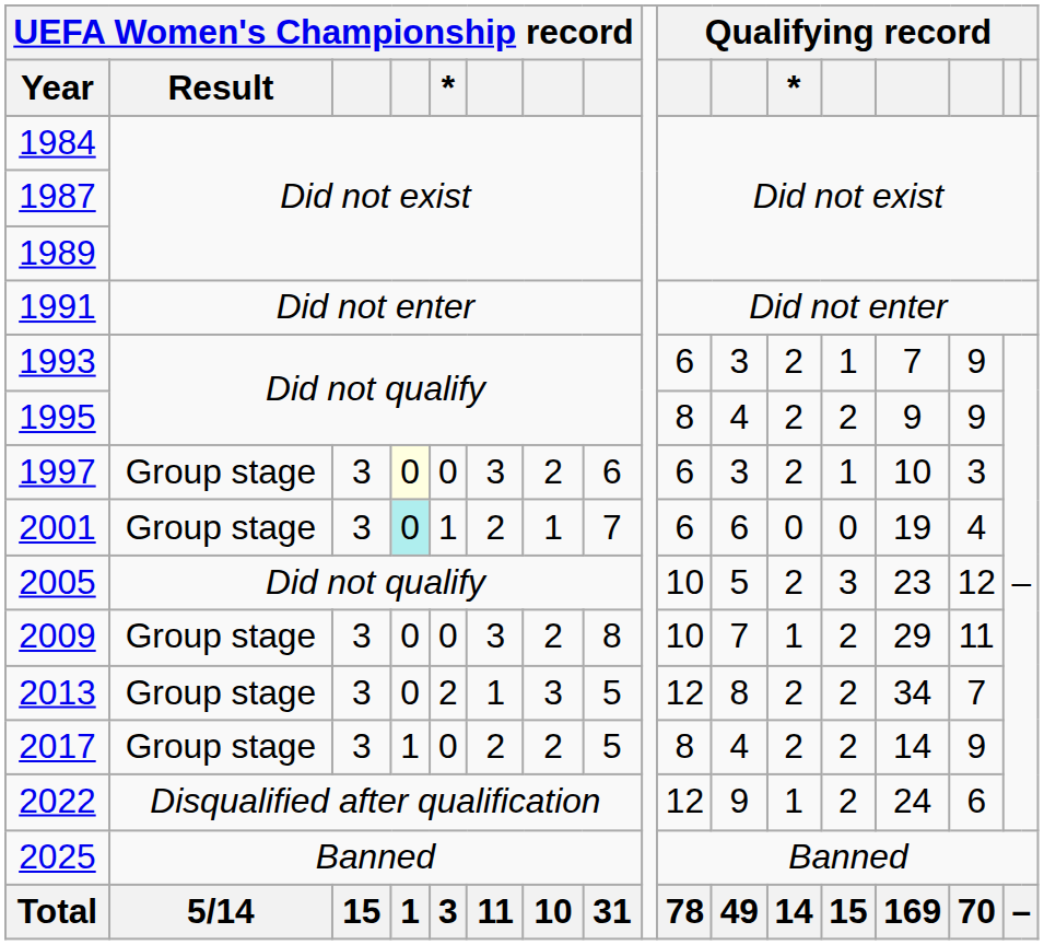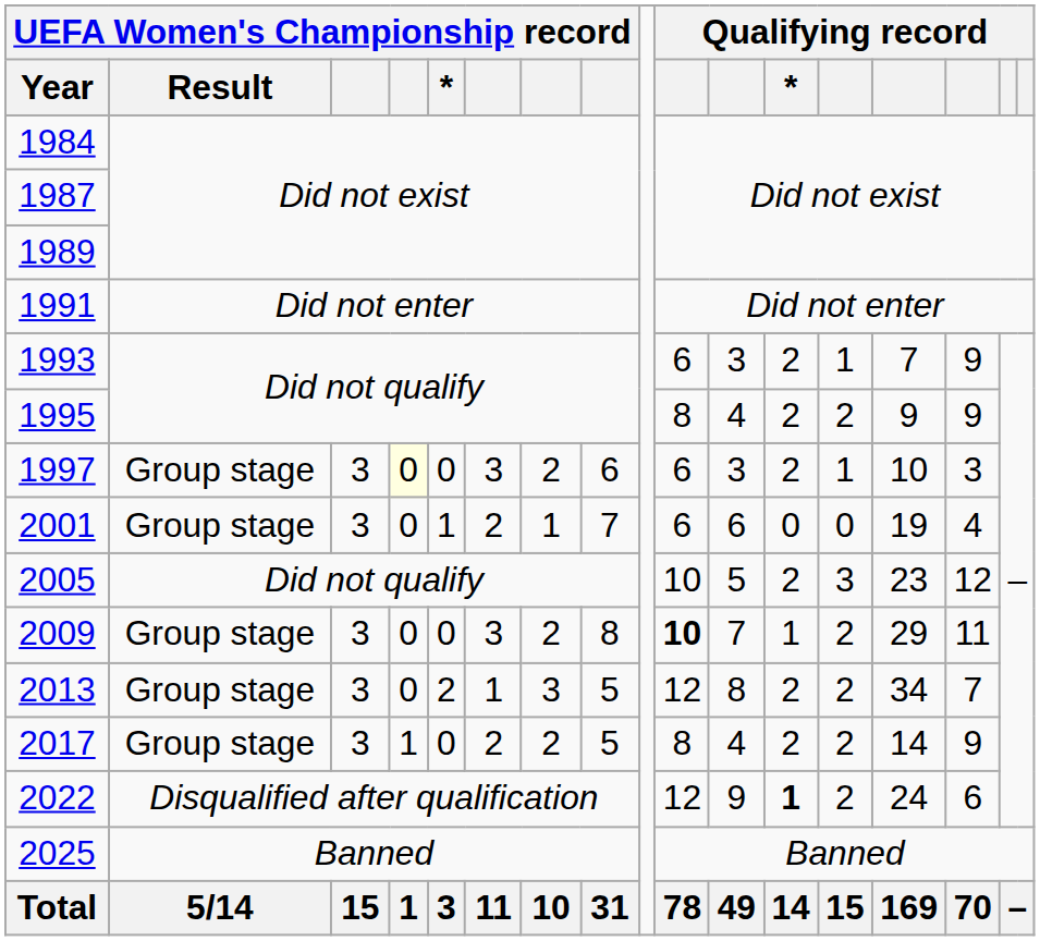2001 | column 4: paleturquoise background -> no background
2009 | column 10: normal -> bold
2022 | Qualifying record / *: normal -> bold
